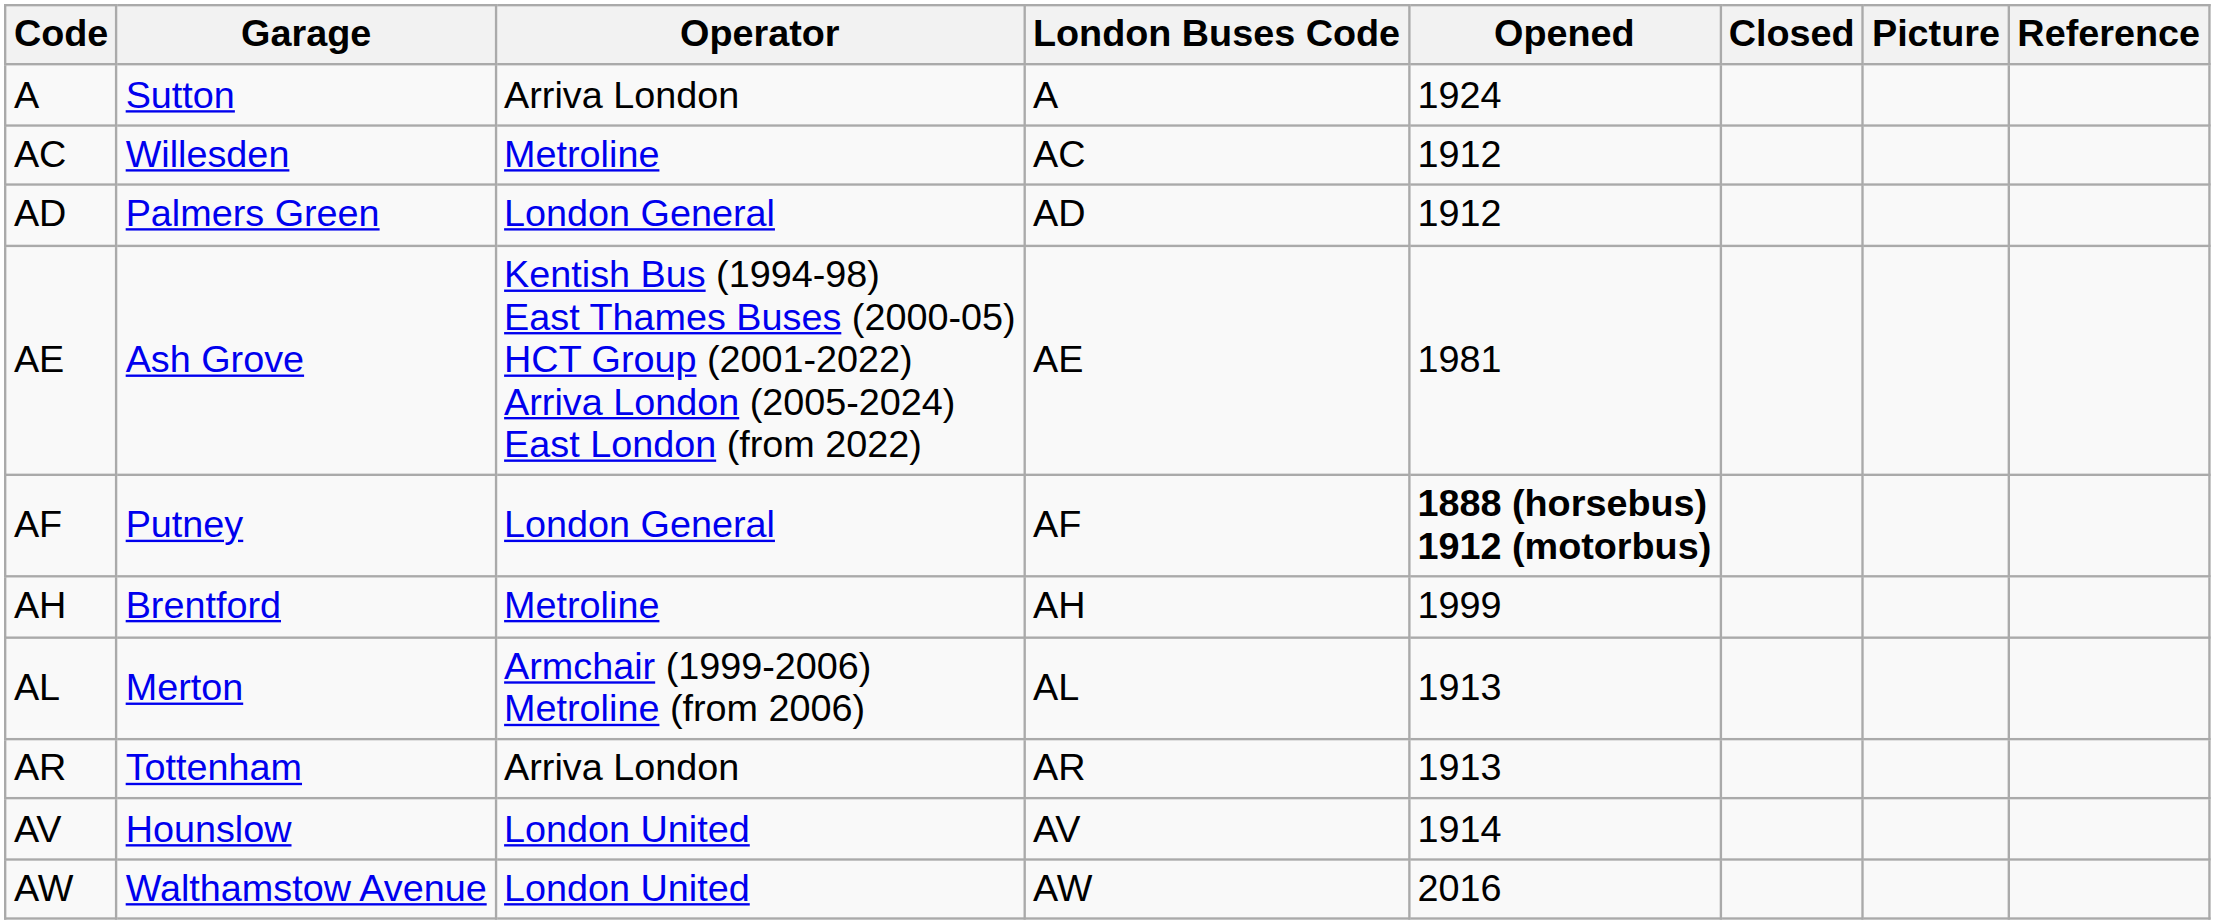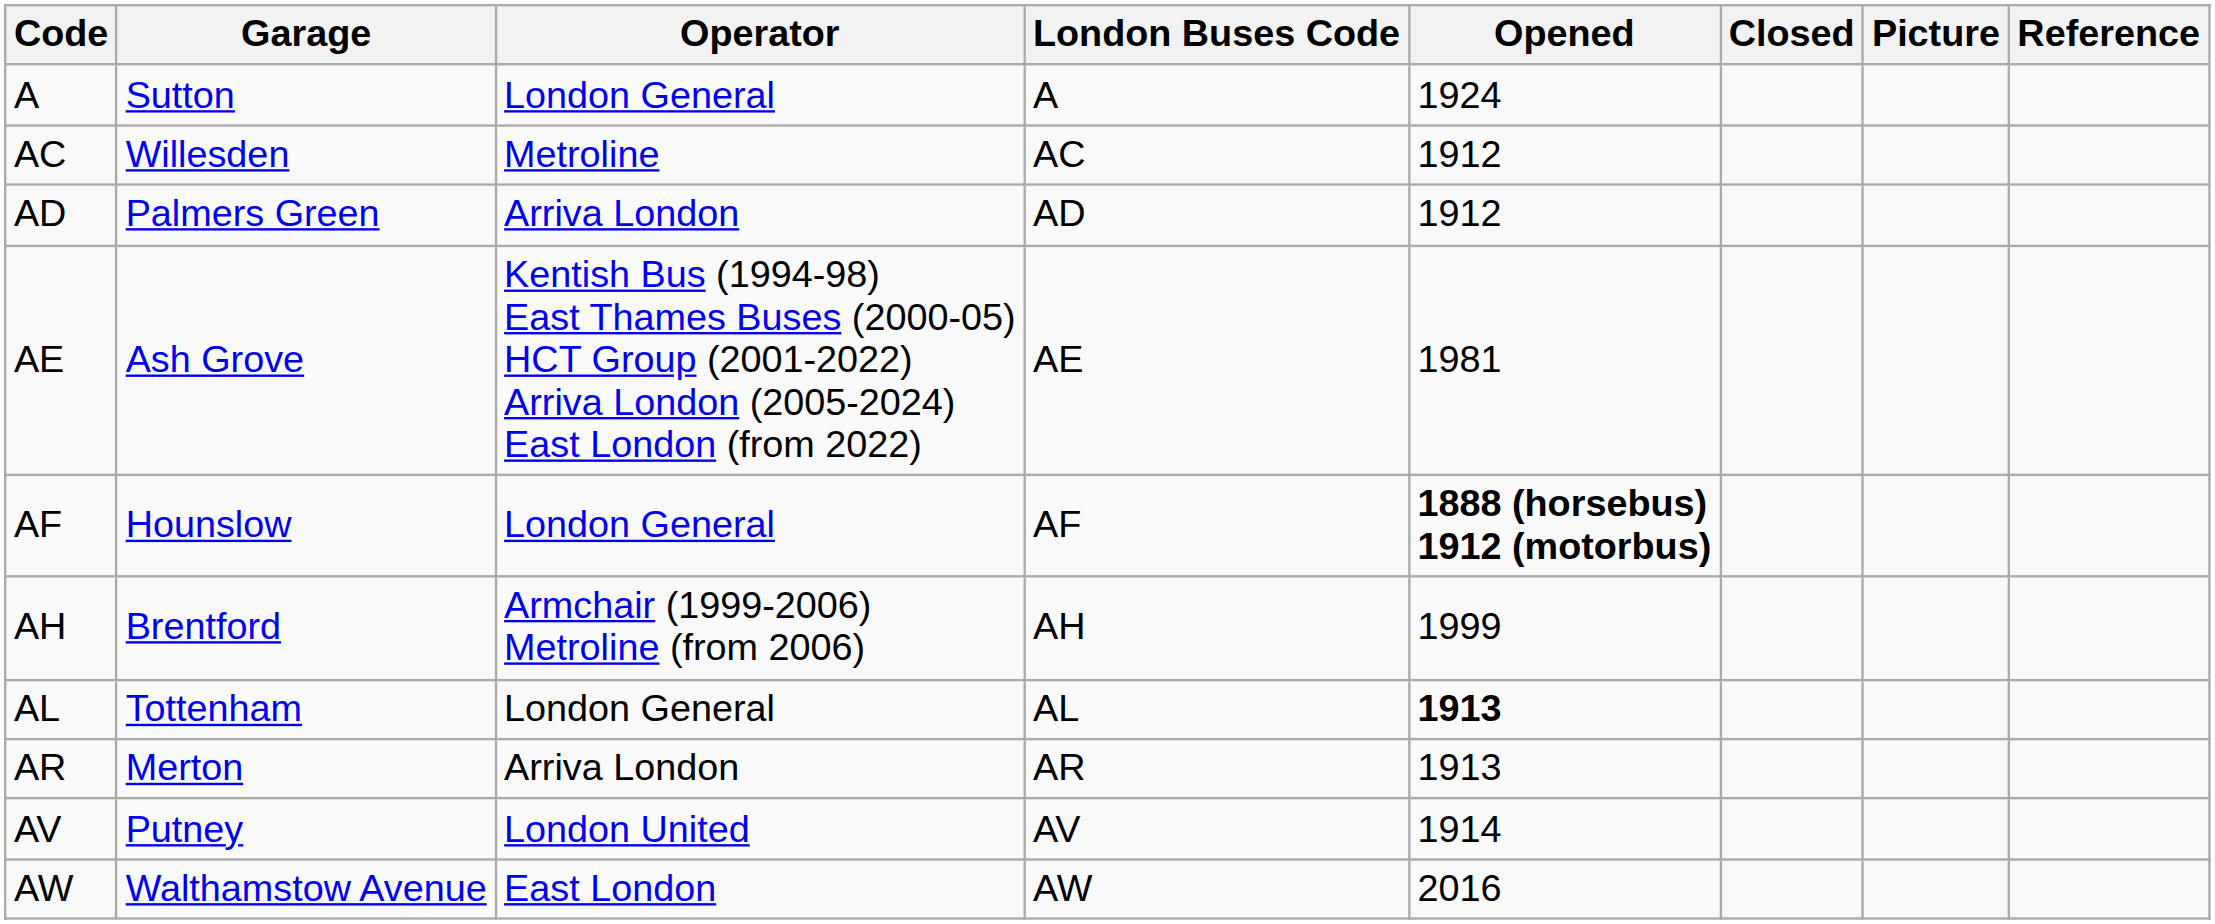row 2 | Operator: Arriva London -> London General
row 4 | Operator: London General -> Arriva London
row 6 | Garage: Putney -> Hounslow
row 7 | Operator: Metroline -> Armchair (1999-2006) Metroline (from 2006)
row 8 | Garage: Merton -> Tottenham
row 8 | Operator: Armchair (1999-2006) Metroline (from 2006) -> London General
row 8 | Opened: normal -> bold
row 9 | Garage: Tottenham -> Merton
row 10 | Garage: Hounslow -> Putney
row 11 | Operator: London United -> East London
